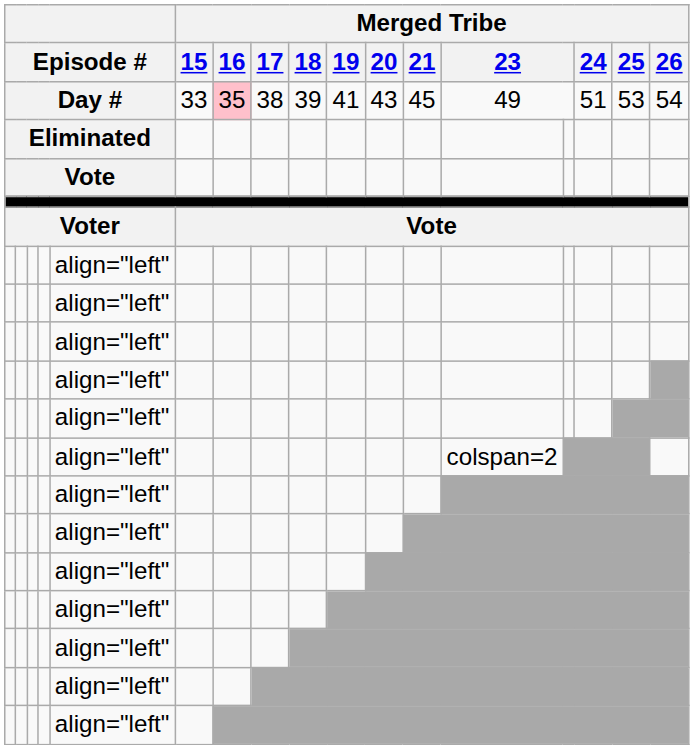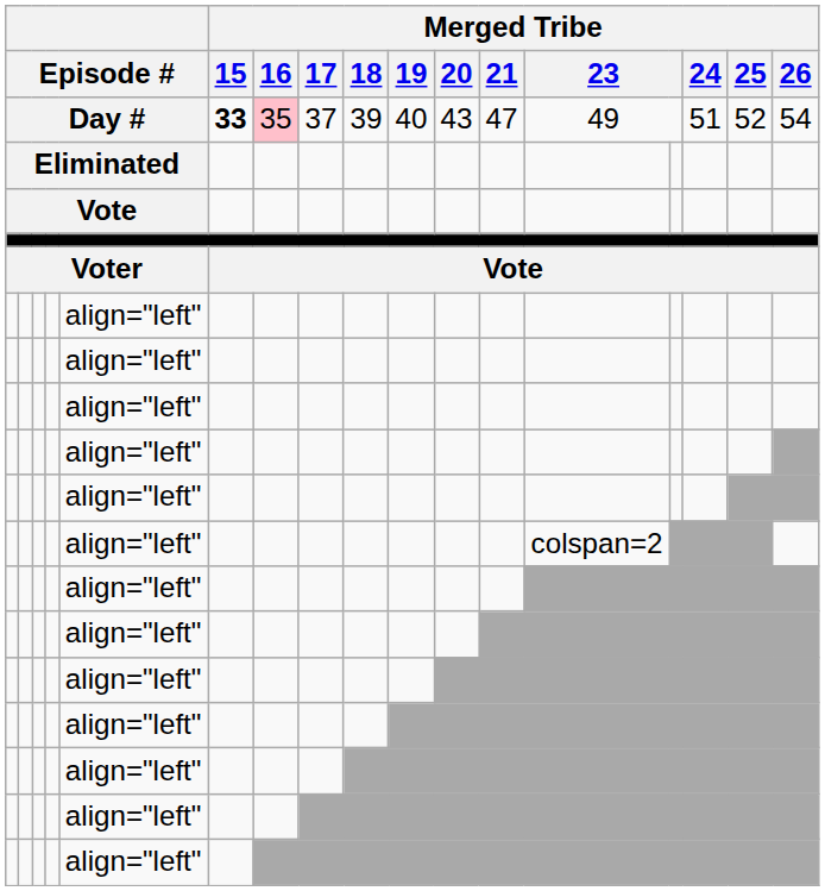Day # | Merged Tribe / 15: normal -> bold
Day # | Merged Tribe / 17: 38 -> 37
Day # | Merged Tribe / 19: 41 -> 40
Day # | Merged Tribe / 21: 45 -> 47
Day # | Merged Tribe / 25: 53 -> 52
